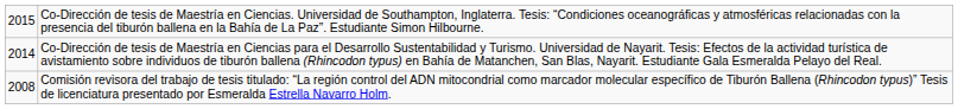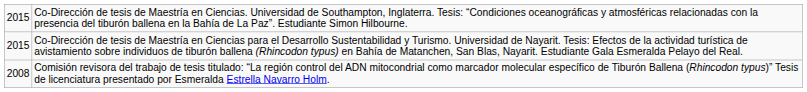row 2 | column 1: 2014 -> 2015
